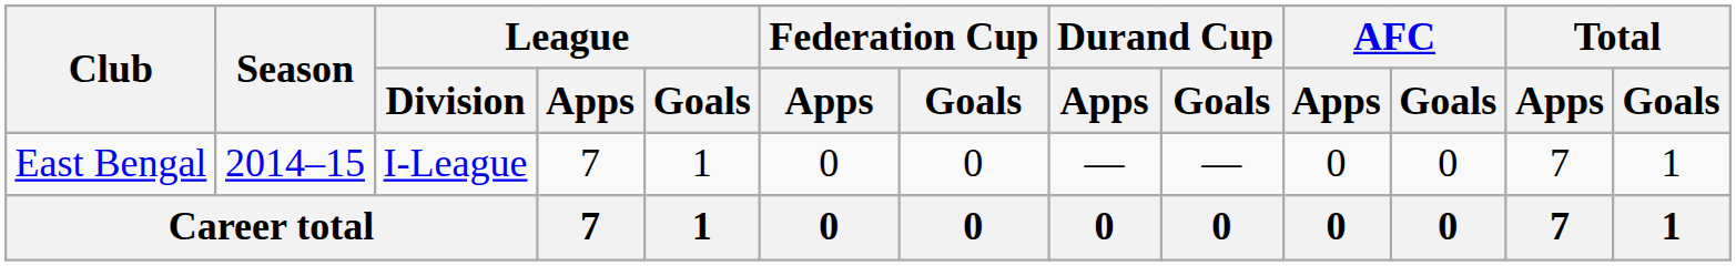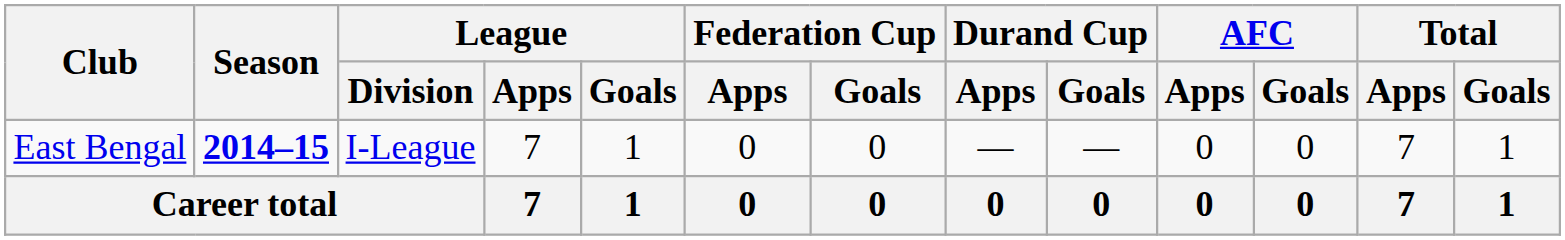East Bengal | Season: normal -> bold
